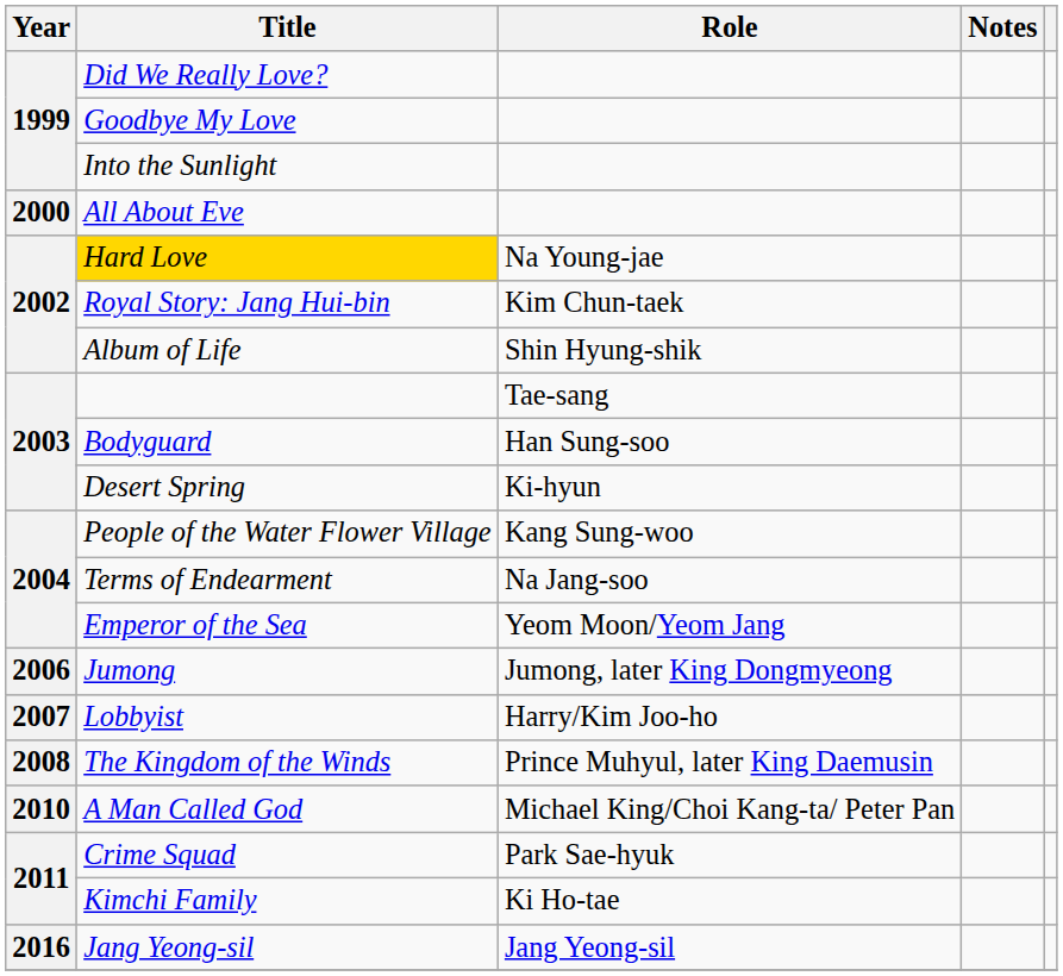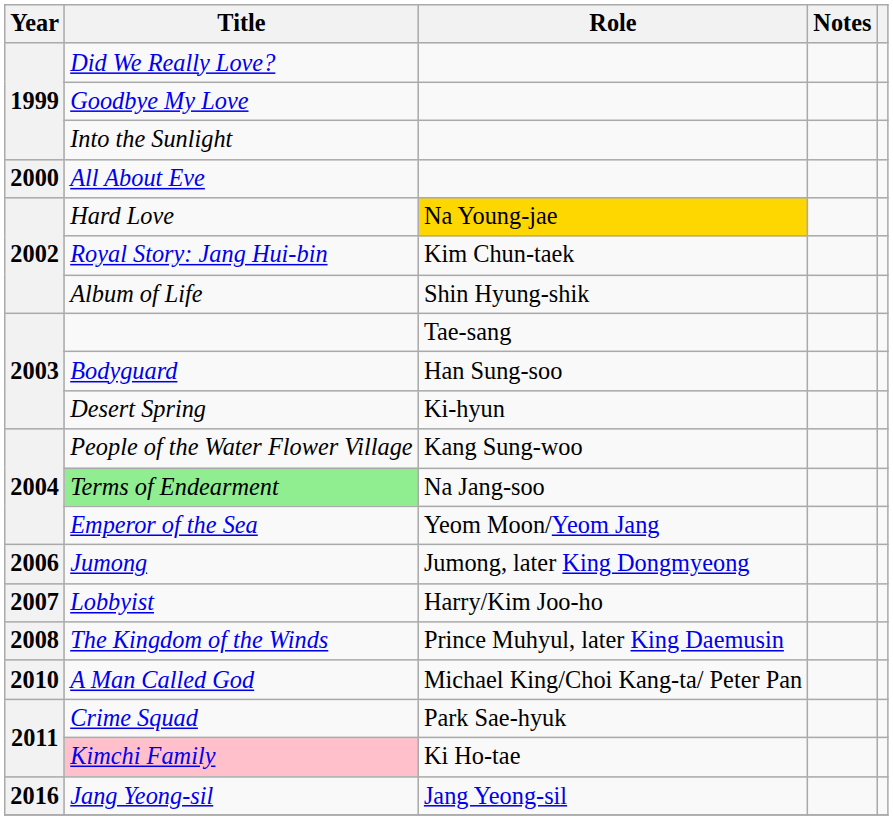Hard Love | Title: gold background -> no background
Hard Love | Role: no background -> gold background
Terms of Endearment | Title: no background -> lightgreen background
Kimchi Family | Title: no background -> pink background
